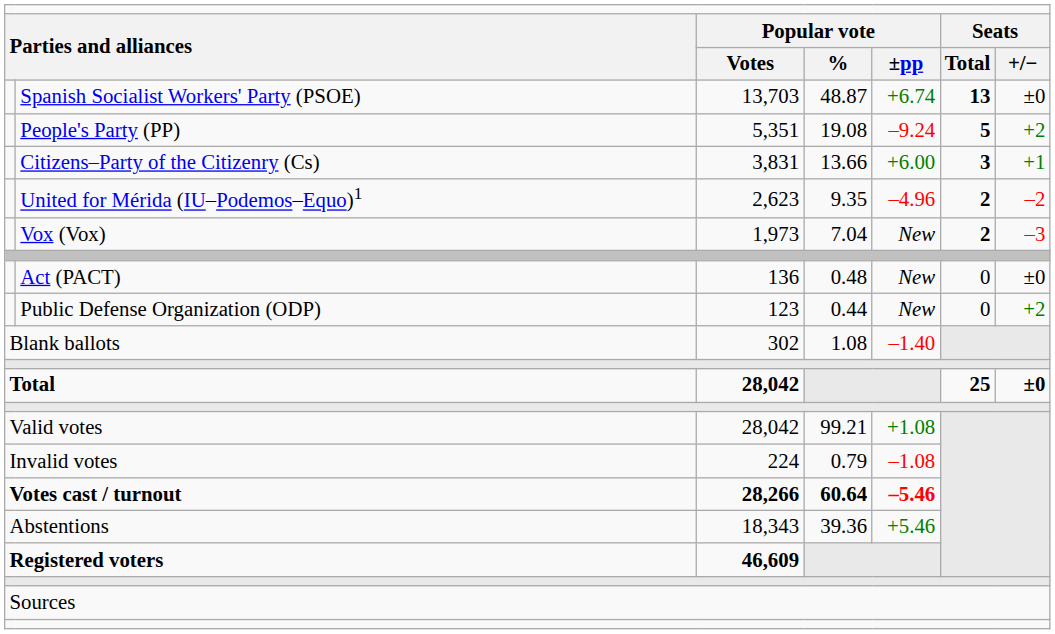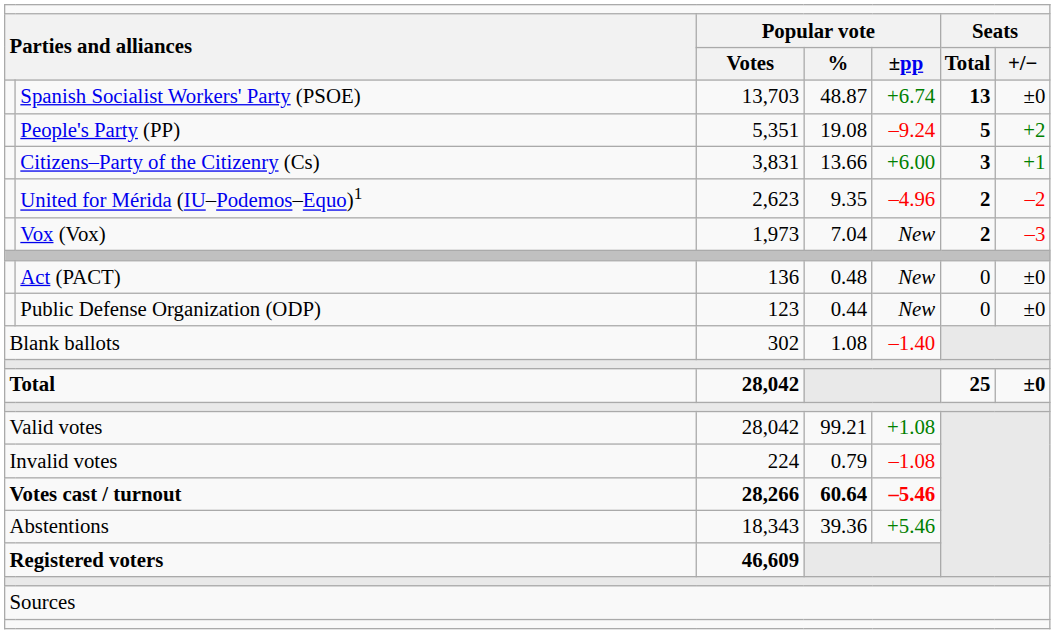Public Defense Organization (ODP) | column 7: +2 -> ±0
